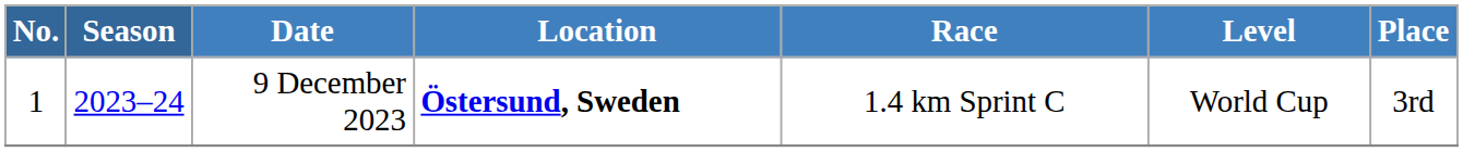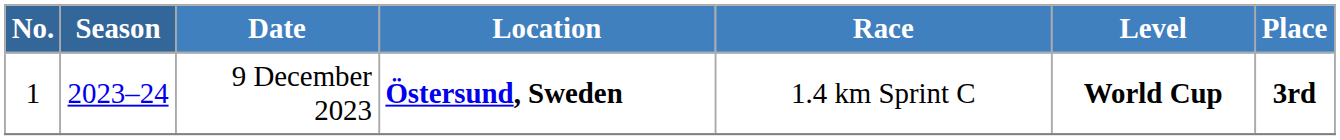9 December 2023 | Level: normal -> bold
9 December 2023 | Place: normal -> bold
